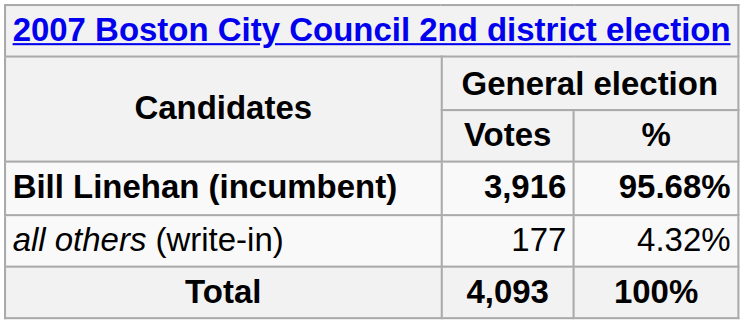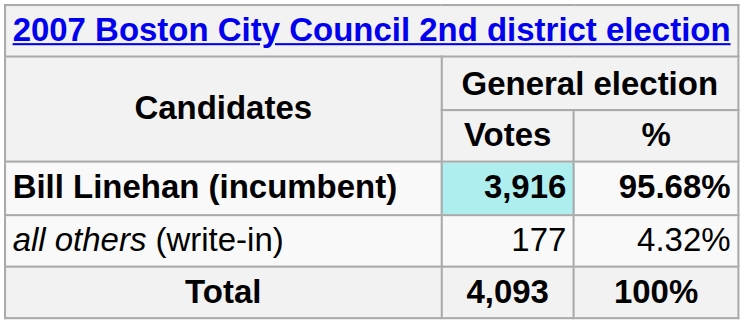Bill Linehan (incumbent) | General election / Votes: no background -> paleturquoise background
